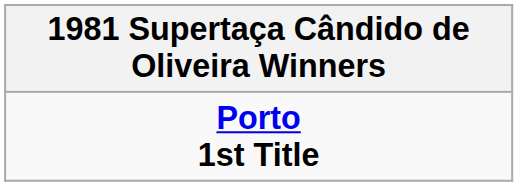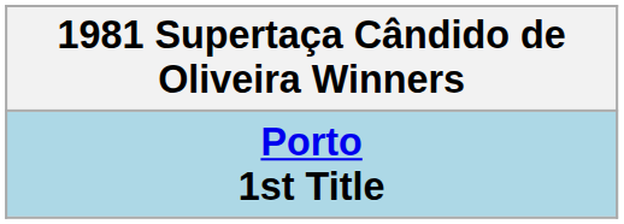row 2 | column 1: no background -> lightblue background
